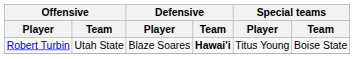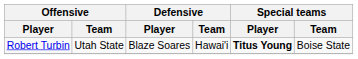Robert Turbin | Defensive / Team: bold -> normal
Robert Turbin | Special teams / Player: normal -> bold
